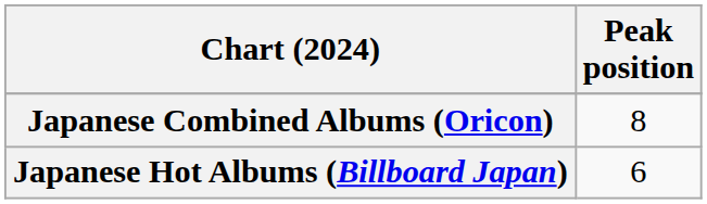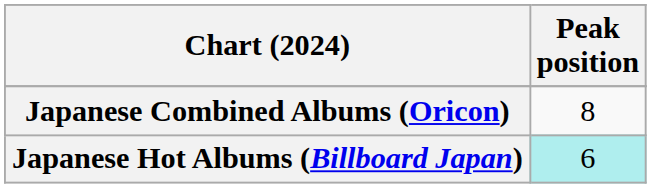Japanese Hot Albums (Billboard Japan) | Peak position: no background -> paleturquoise background
